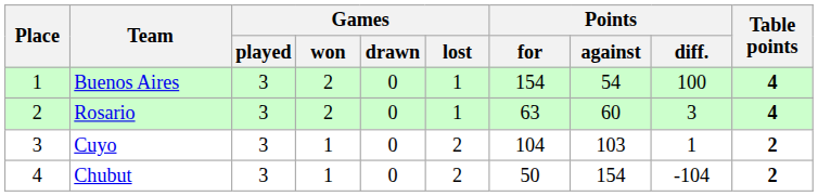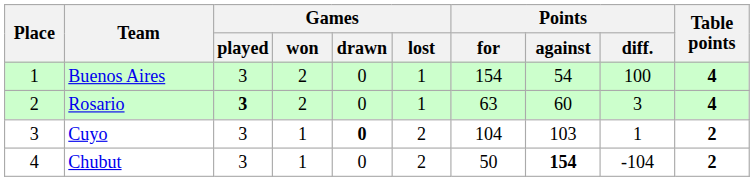Rosario | Games / played: normal -> bold
Cuyo | Games / drawn: normal -> bold
Chubut | Points / against: normal -> bold
